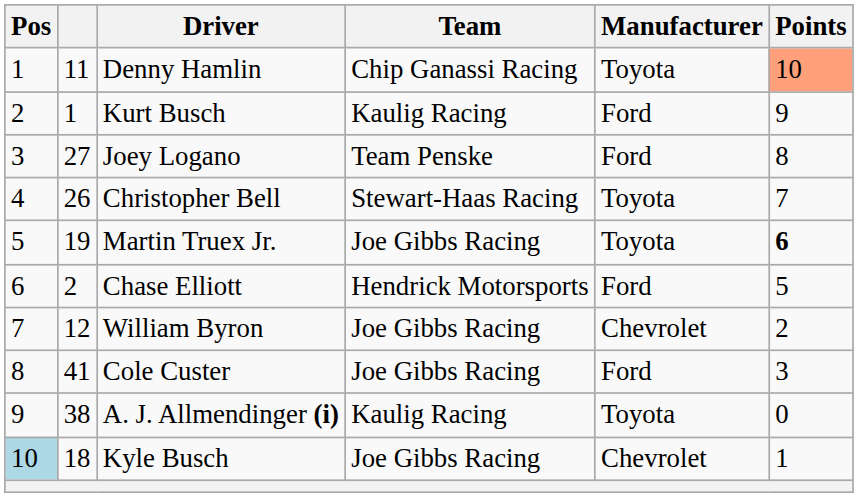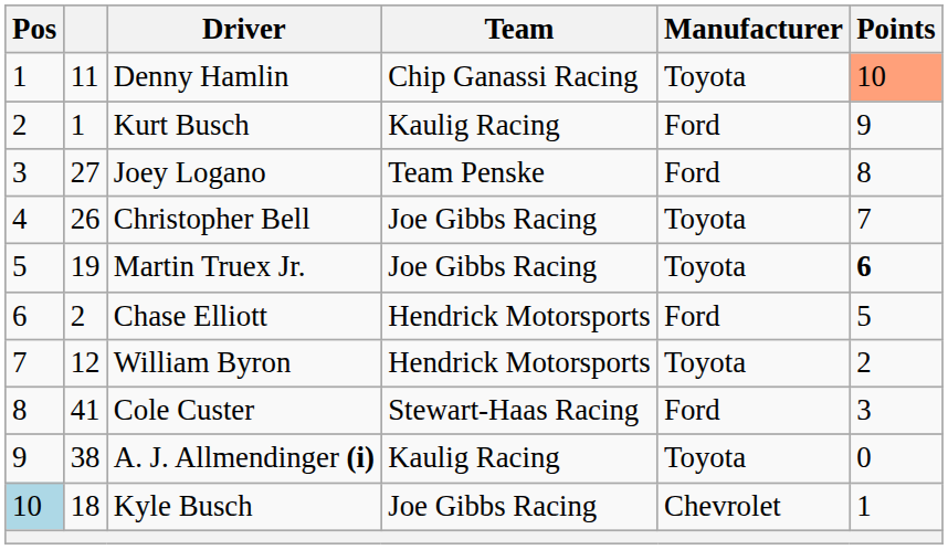Christopher Bell | Team: Stewart-Haas Racing -> Joe Gibbs Racing
William Byron | Team: Joe Gibbs Racing -> Hendrick Motorsports
William Byron | Manufacturer: Chevrolet -> Toyota
Cole Custer | Team: Joe Gibbs Racing -> Stewart-Haas Racing
